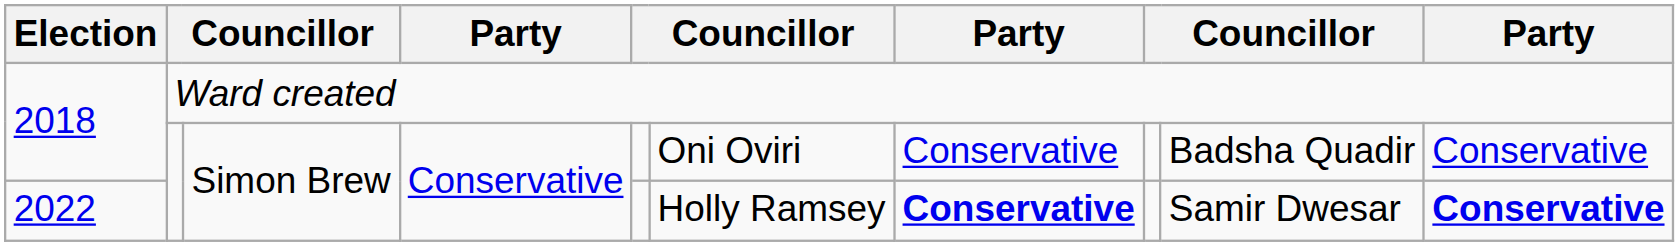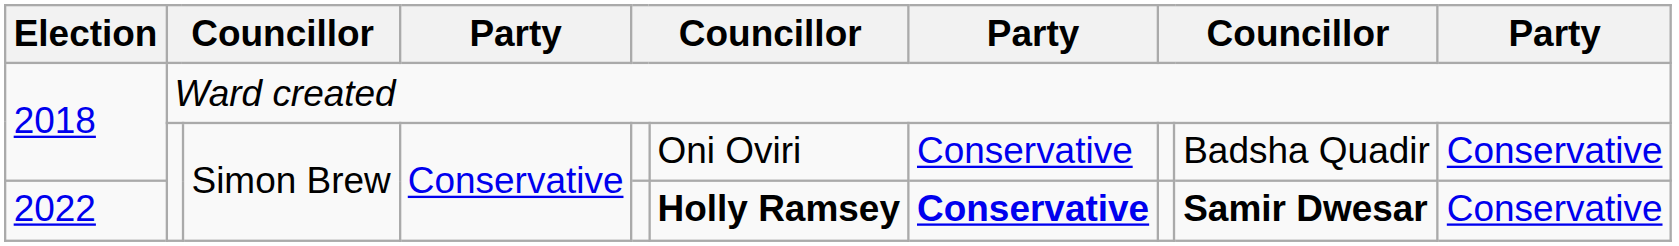2022 | column 6: normal -> bold
2022 | column 9: normal -> bold
2022 | column 10: bold -> normal
